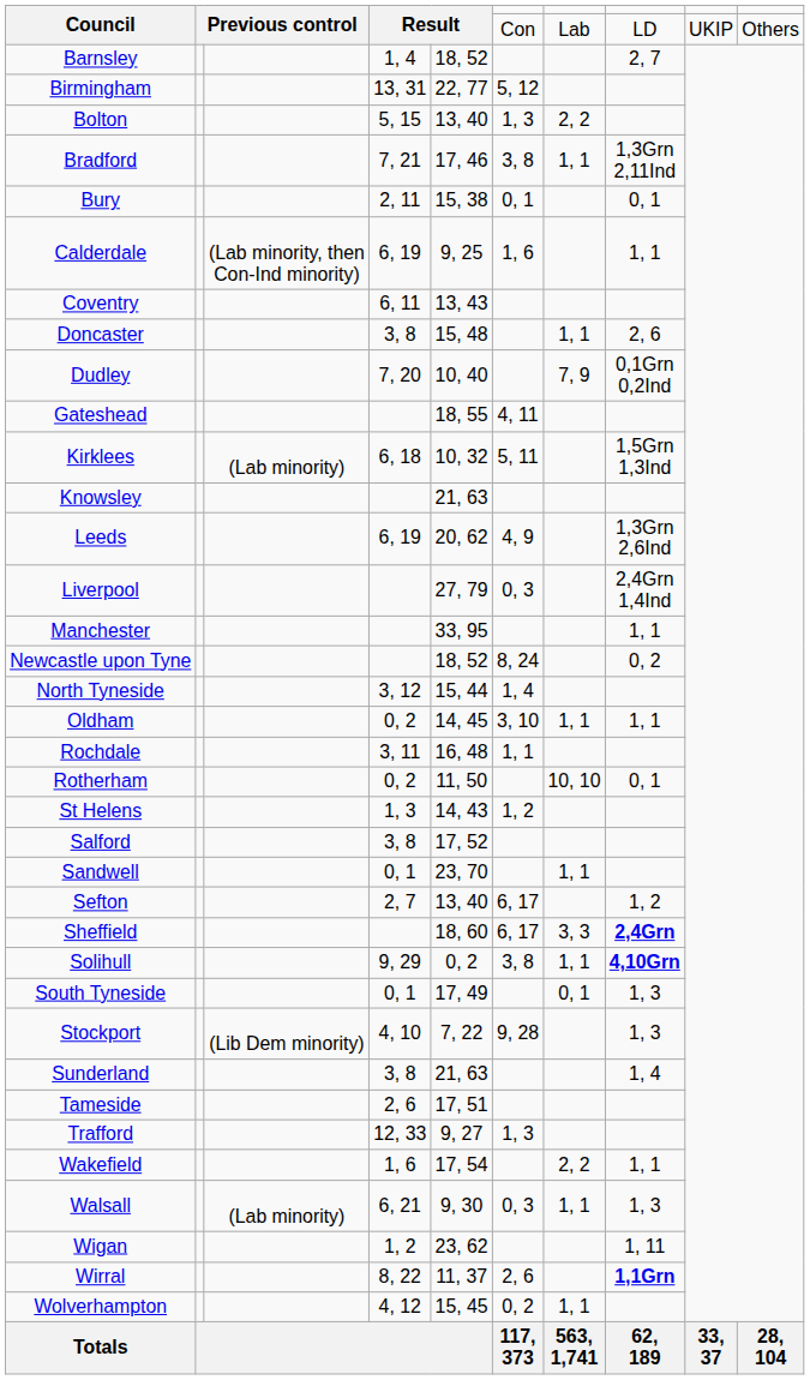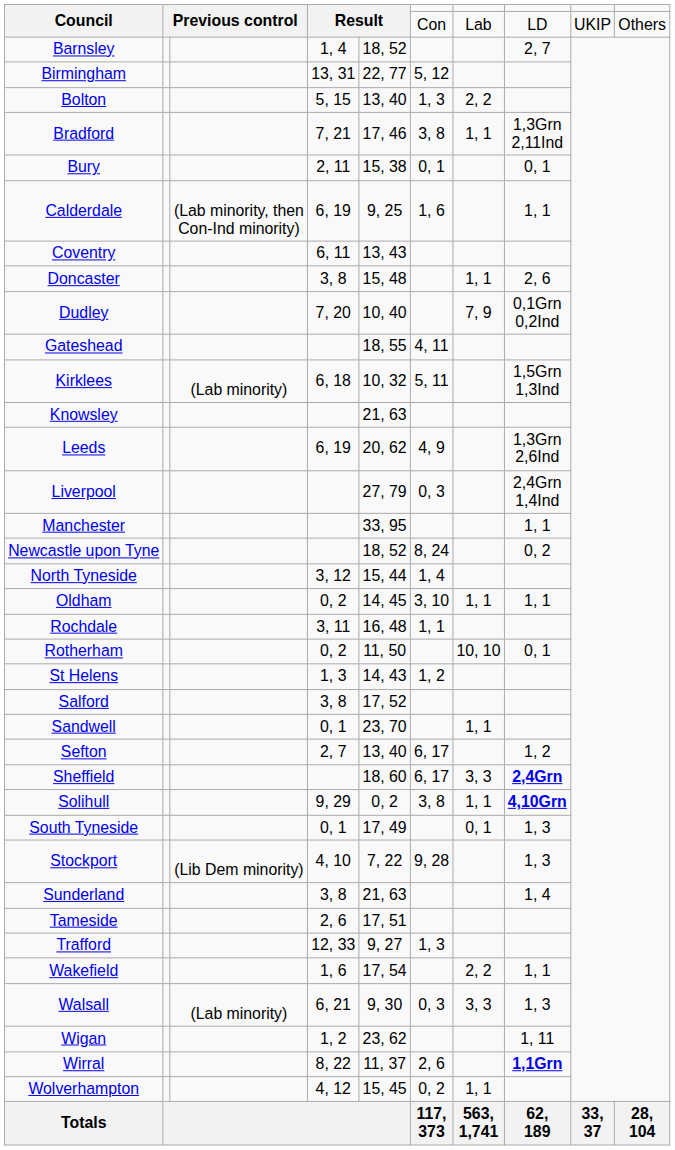Walsall | column 7: 1, 1 -> 3, 3
